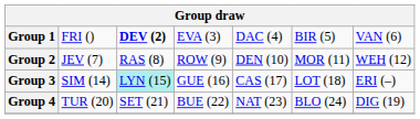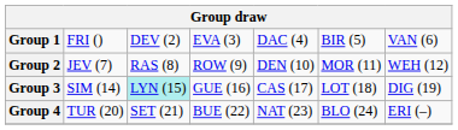Group 1 | column 3: bold -> normal
Group 3 | column 7: ERI (–) -> DIG (19)
Group 4 | column 7: DIG (19) -> ERI (–)
